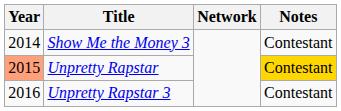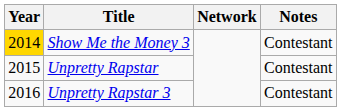Show Me the Money 3 | Year: no background -> gold background
Unpretty Rapstar | Year: lightsalmon background -> no background
Unpretty Rapstar | Notes: gold background -> no background
